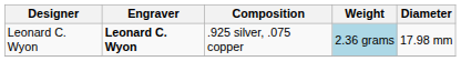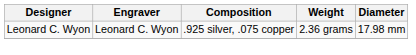row 2 | Engraver: bold -> normal
row 2 | Weight: lightblue background -> no background
